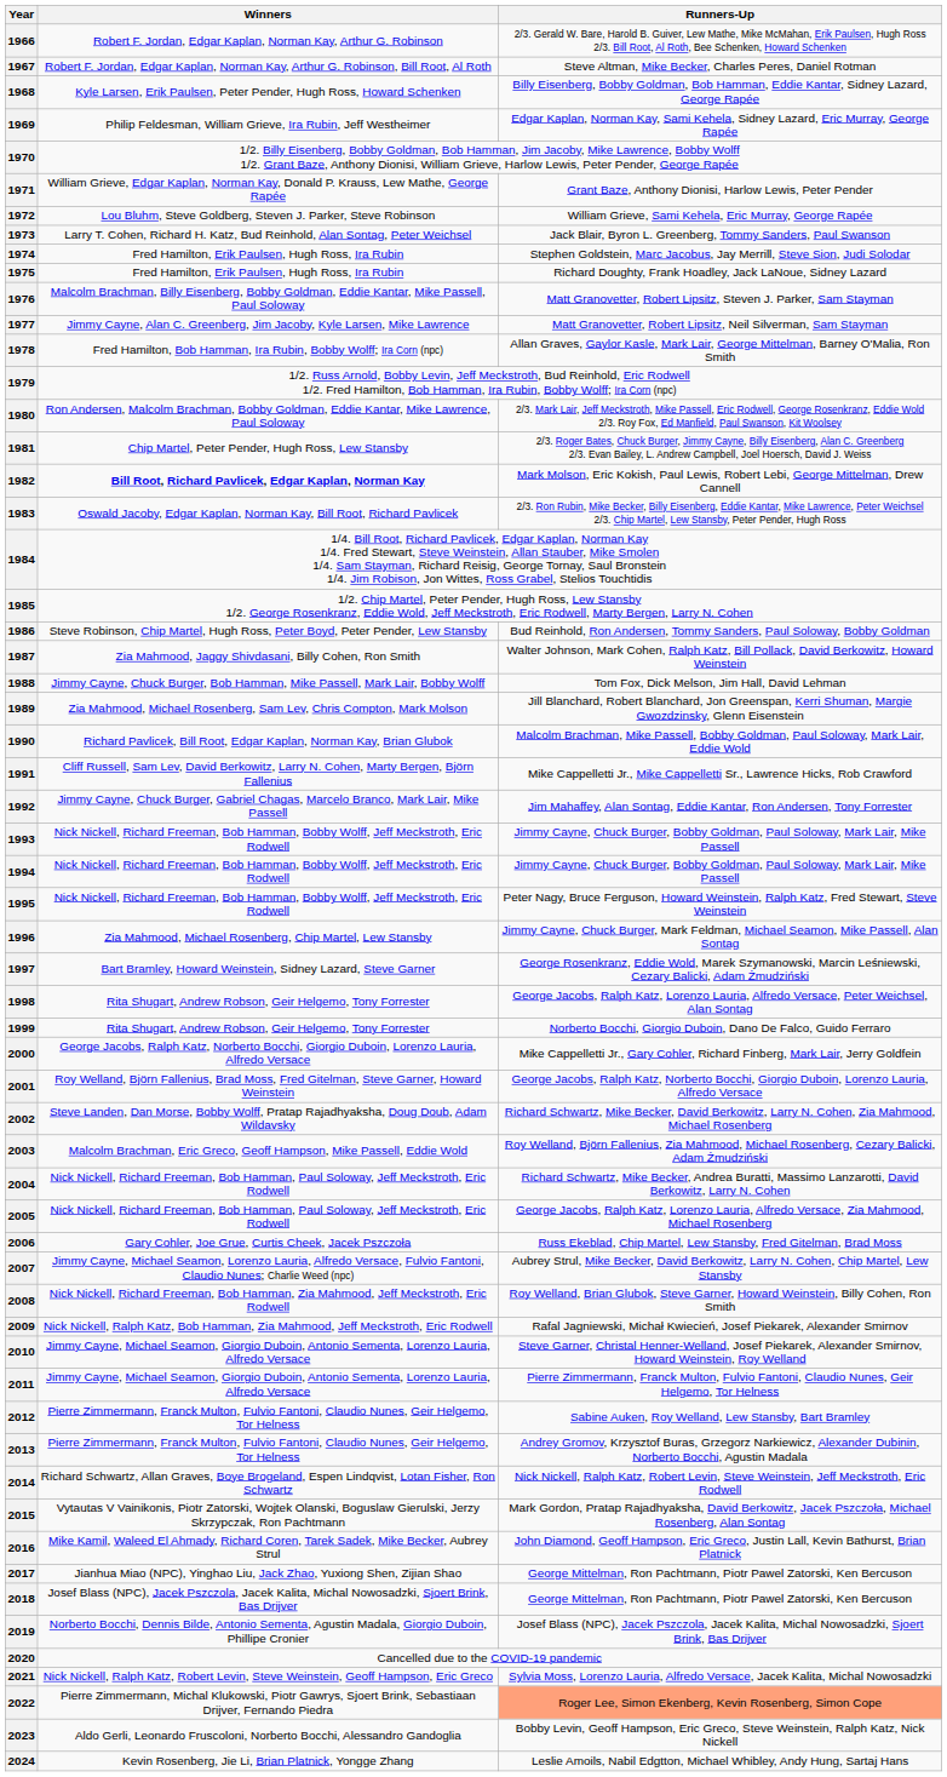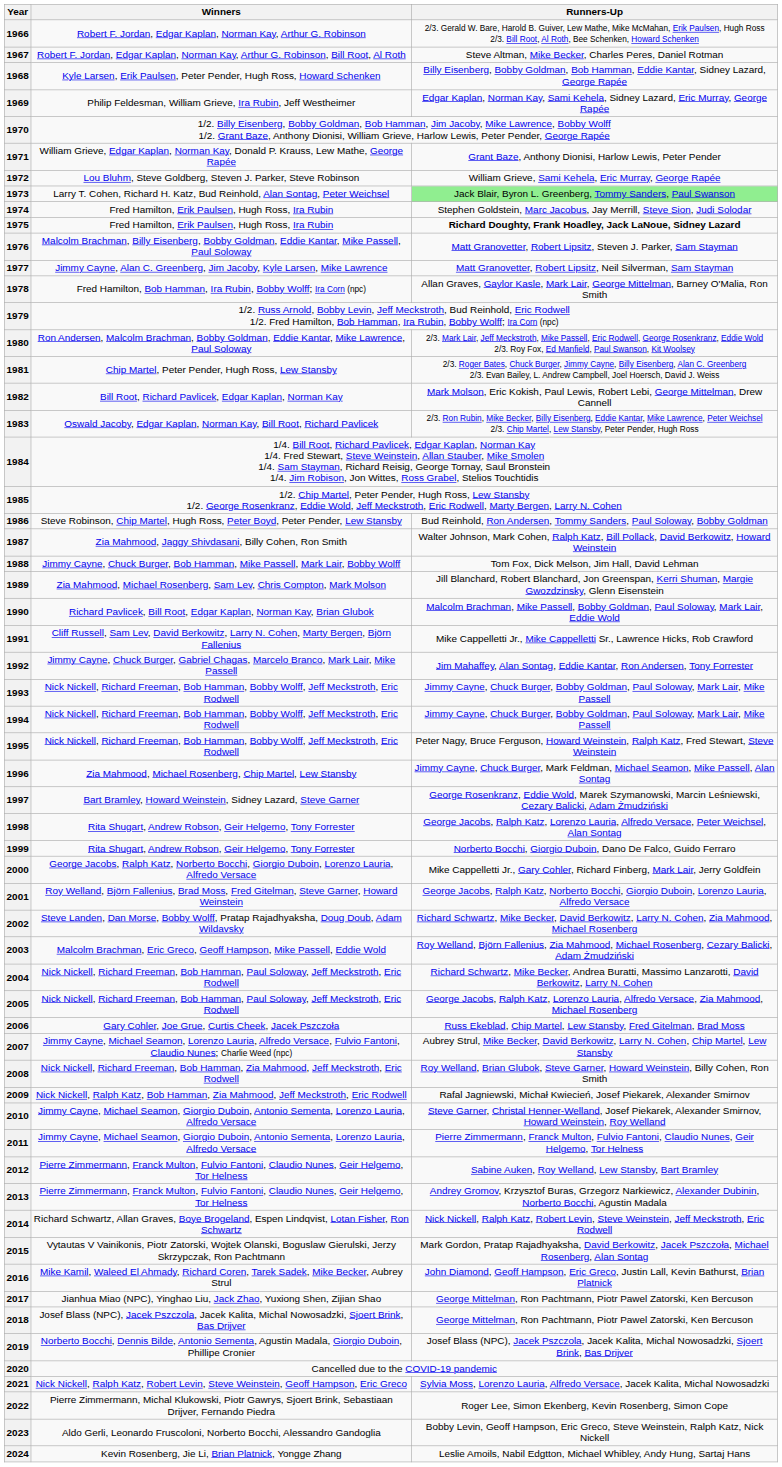1973 | Runners-Up: no background -> lightgreen background
1975 | Runners-Up: normal -> bold
1982 | Winners: bold -> normal
2022 | Runners-Up: lightsalmon background -> no background
